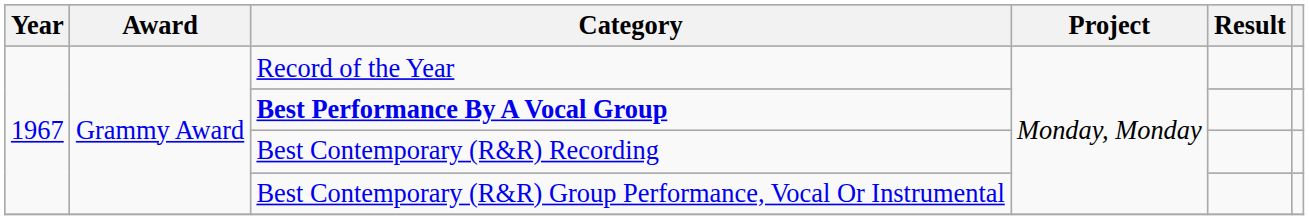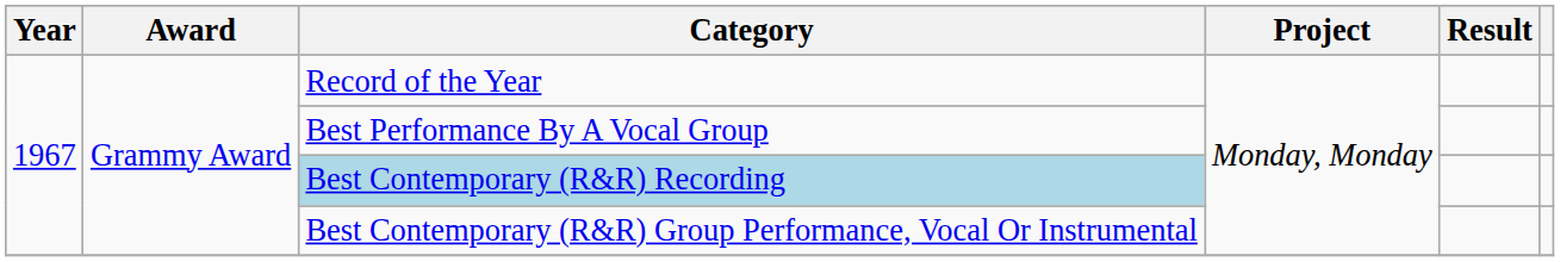Best Performance By A Vocal Group | Category: bold -> normal
Best Contemporary (R&R) Recording | Category: no background -> lightblue background
